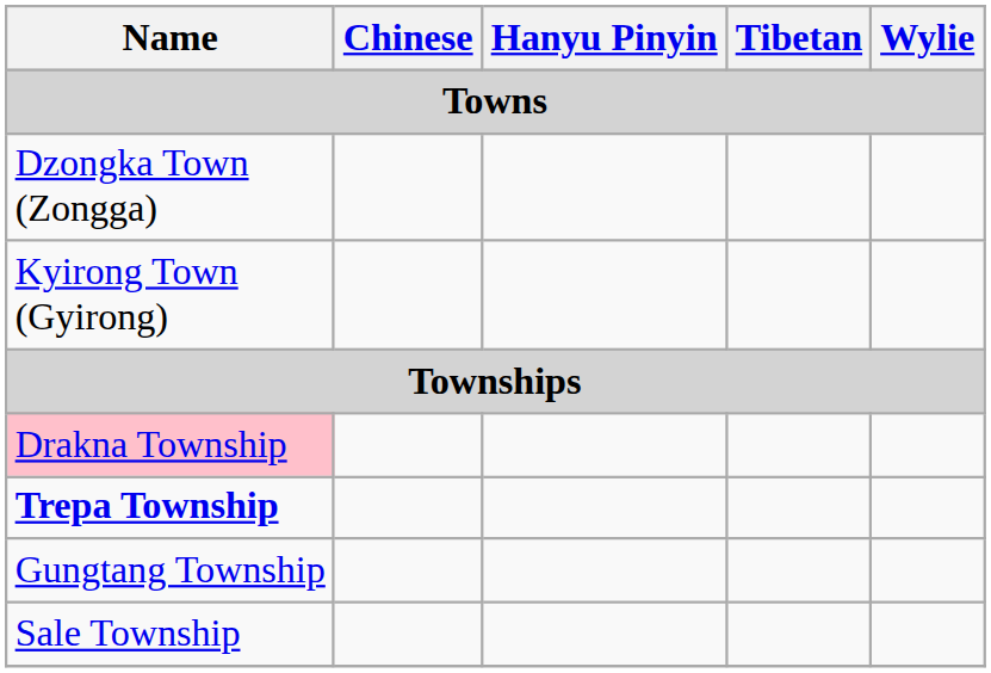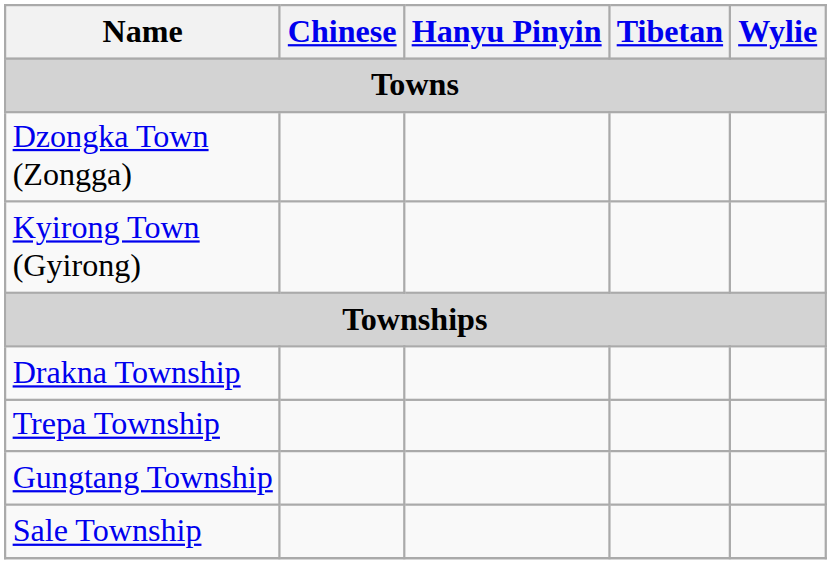Drakna Township | Name: pink background -> no background
Trepa Township | Name: bold -> normal
